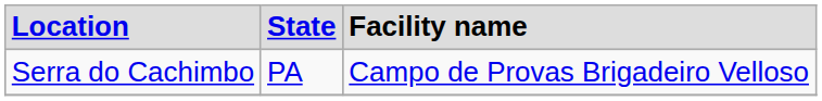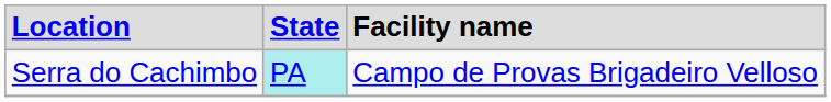Serra do Cachimbo | column 2: no background -> paleturquoise background
